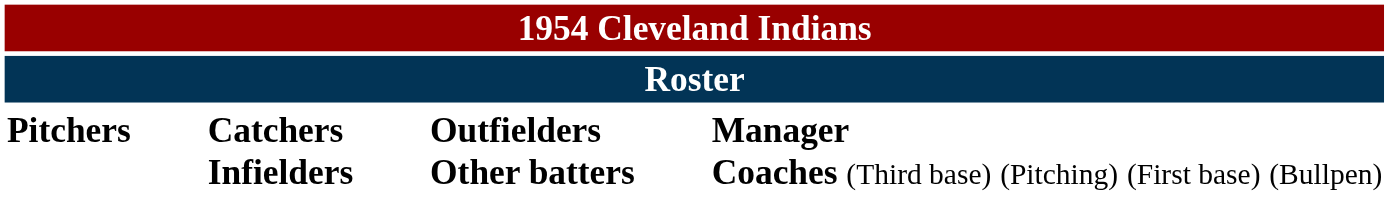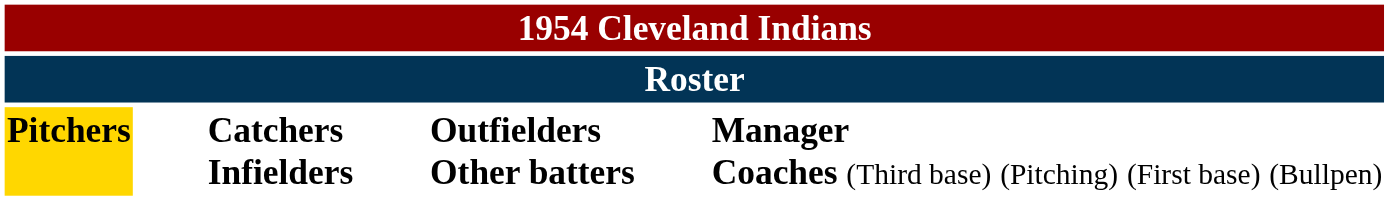Pitchers | column 1: no background -> gold background
